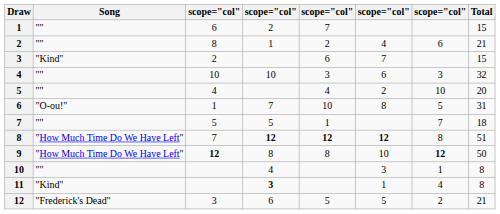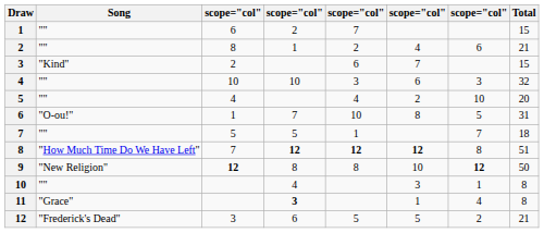9 | Song: "How Much Time Do We Have Left" -> "New Religion"
11 | Song: "Kind" -> "Grace"
